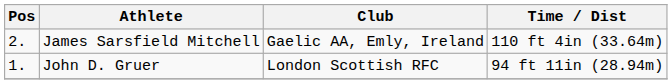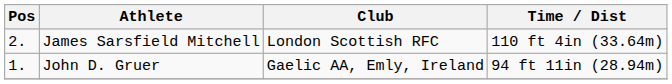James Sarsfield Mitchell | Club: Gaelic AA, Emly, Ireland -> London Scottish RFC
John D. Gruer | Club: London Scottish RFC -> Gaelic AA, Emly, Ireland
